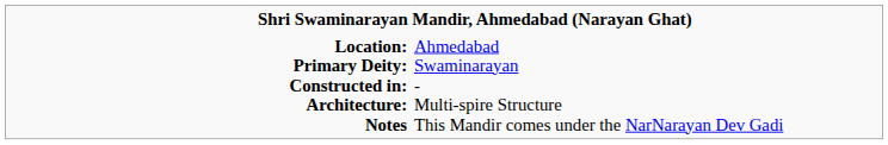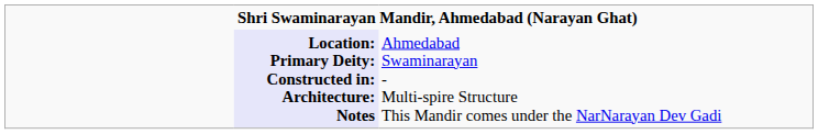Location: Primary Deity: Constructed in: Architecture: Notes | column 2: no background -> lavender background
